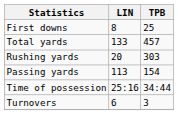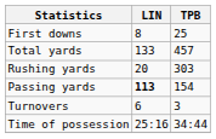Passing yards | LIN: normal -> bold
rows swapped: Turnovers <-> Time of possession
